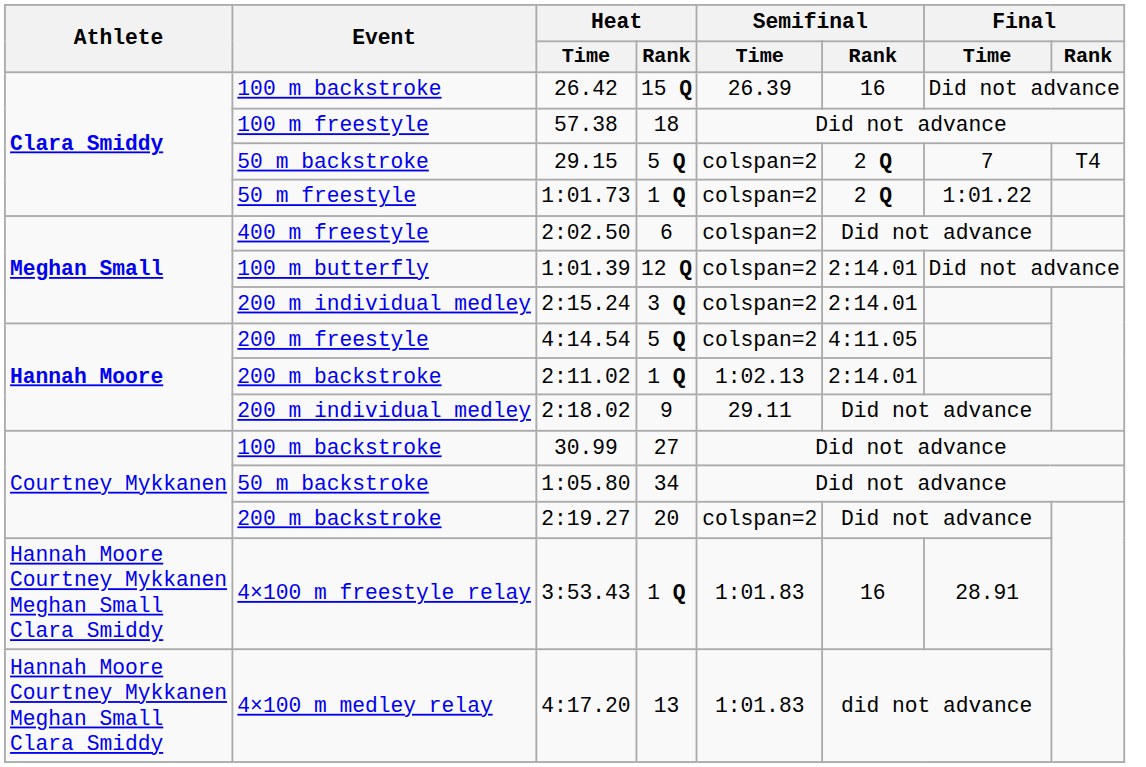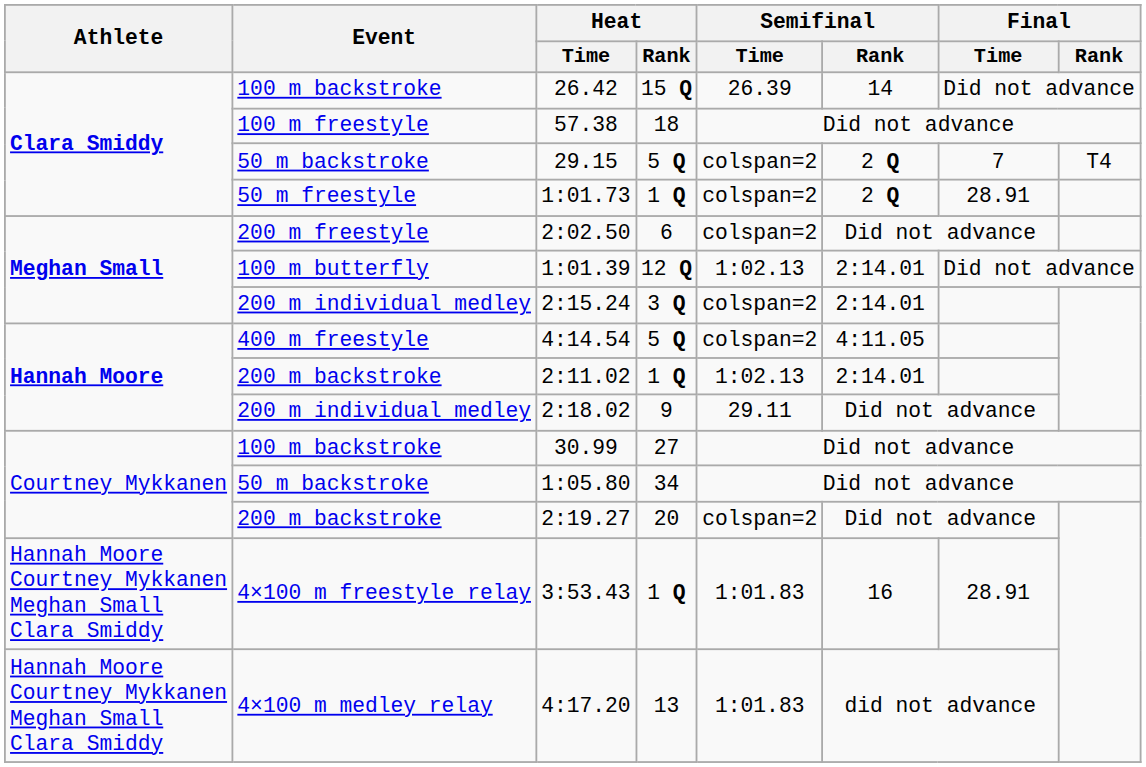26.42 | Semifinal / Rank: 16 -> 14
1:01.73 | Final / Time: 1:01.22 -> 28.91
2:02.50 | Event: 400 m freestyle -> 200 m freestyle
1:01.39 | Semifinal / Time: colspan=2 -> 1:02.13
4:14.54 | Event: 200 m freestyle -> 400 m freestyle
